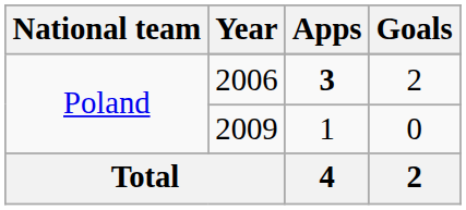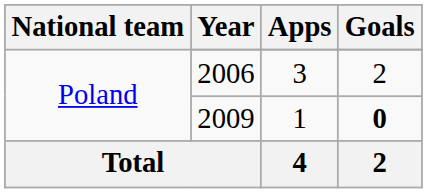2006 | Apps: bold -> normal
2009 | Goals: normal -> bold
